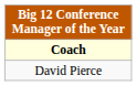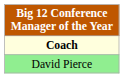David Pierce | Coach: no background -> lightgreen background
